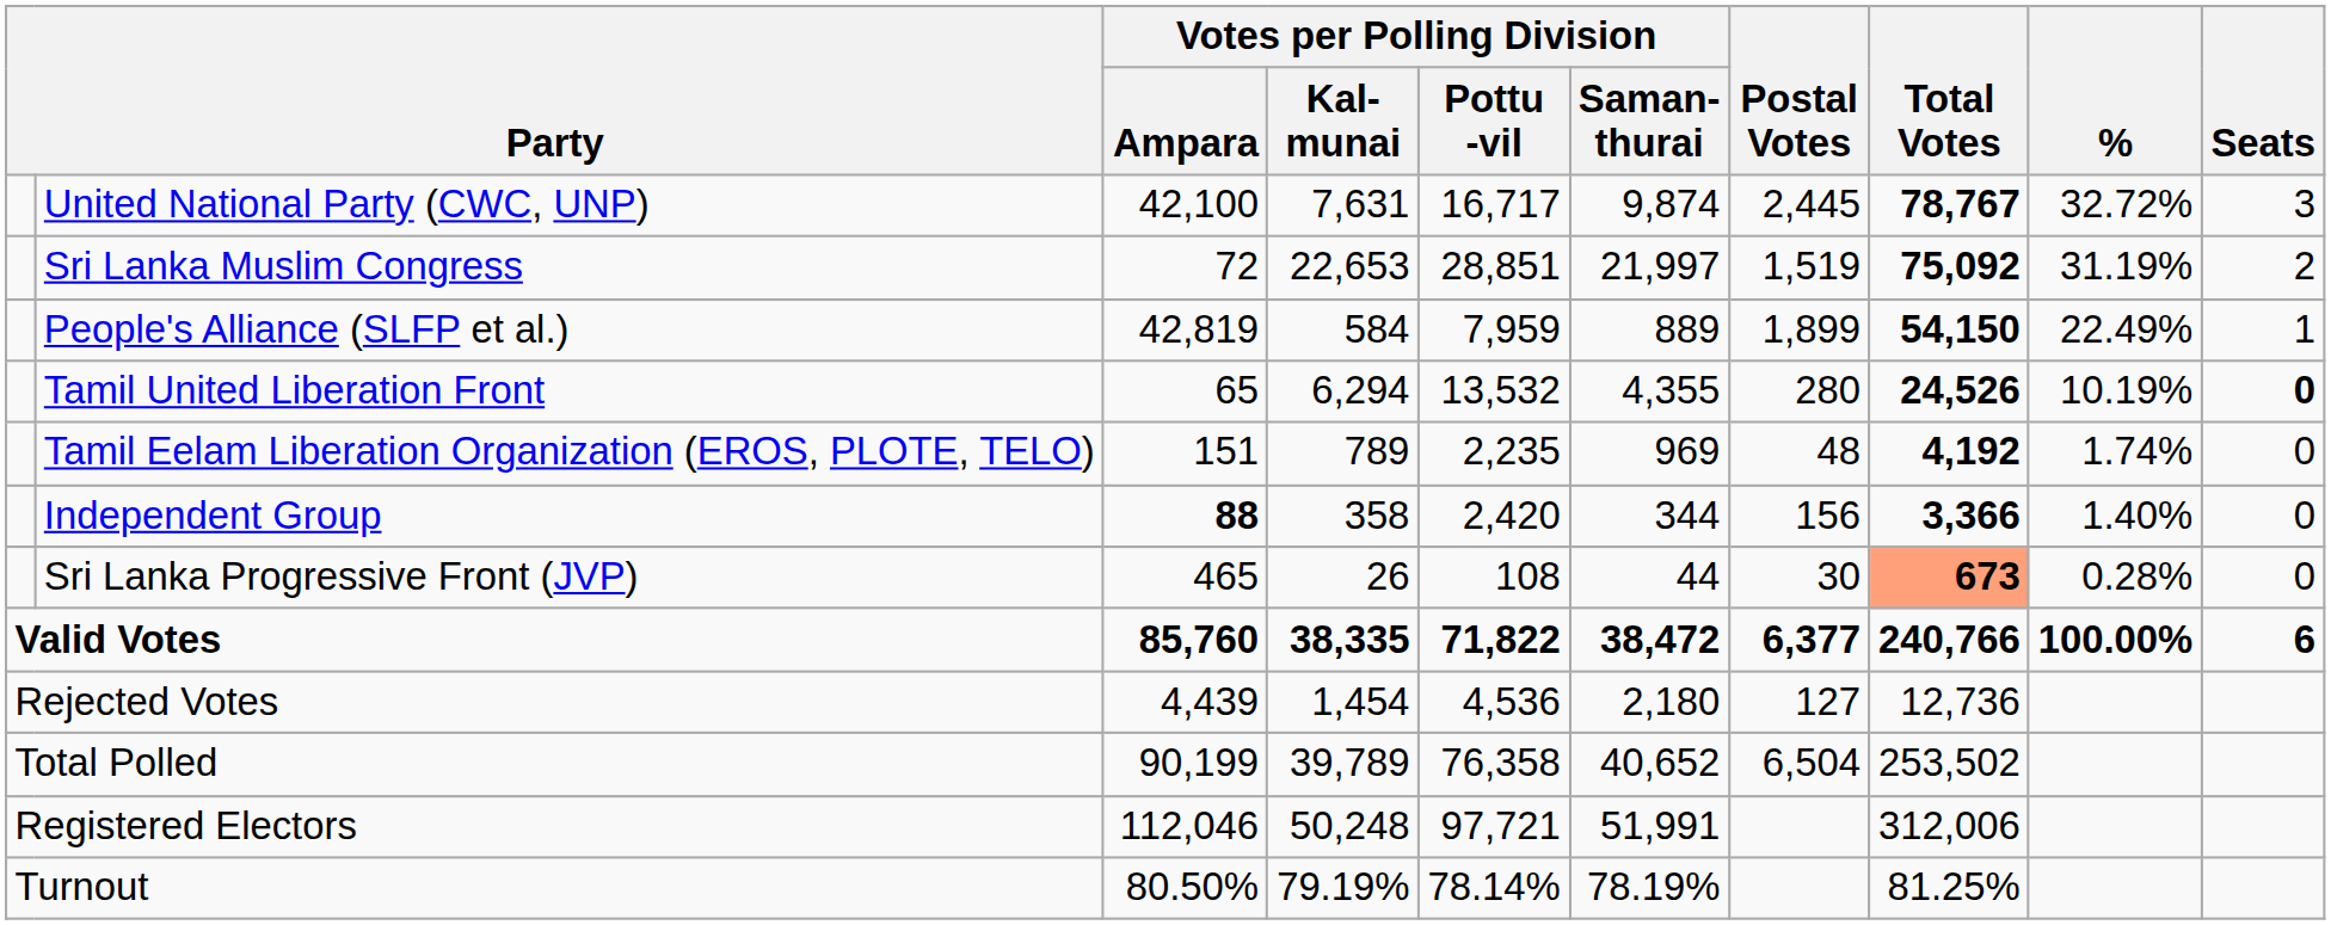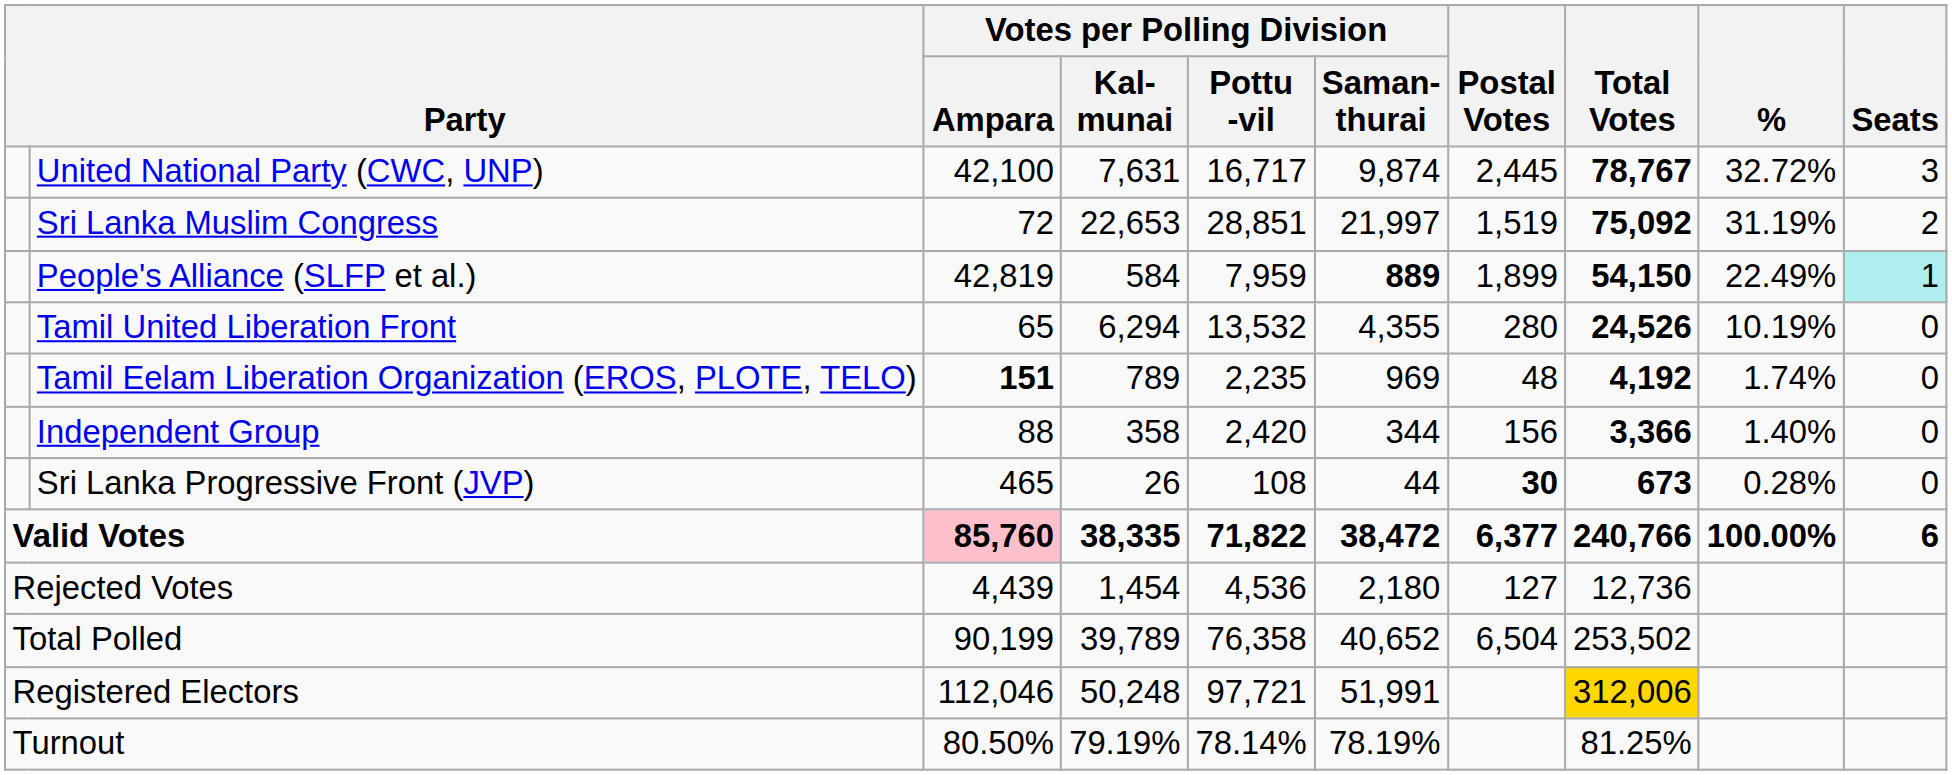People's Alliance (SLFP et al.) | Votes per Polling Division / Saman- thurai: normal -> bold
People's Alliance (SLFP et al.) | Seats: no background -> paleturquoise background
Tamil United Liberation Front | Seats: bold -> normal
Tamil Eelam Liberation Organization (EROS, PLOTE, TELO) | Votes per Polling Division / Ampara: normal -> bold
Independent Group | Votes per Polling Division / Ampara: bold -> normal
Sri Lanka Progressive Front (JVP) | Postal Votes: normal -> bold
Sri Lanka Progressive Front (JVP) | Total Votes: lightsalmon background -> no background
Valid Votes | Votes per Polling Division / Ampara: no background -> pink background
Registered Electors | Total Votes: no background -> gold background
